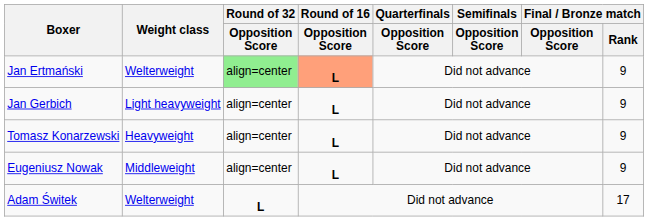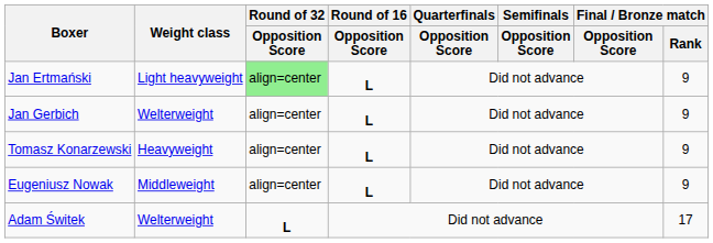Jan Ertmański | Weight class: Welterweight -> Light heavyweight
Jan Ertmański | Round of 16 / Opposition Score: lightsalmon background -> no background
Jan Gerbich | Weight class: Light heavyweight -> Welterweight
